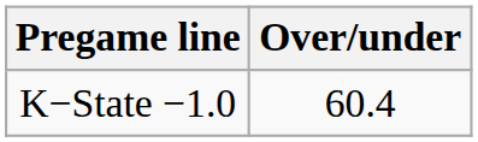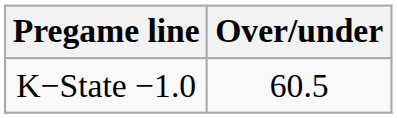K−State −1.0 | Over/under: 60.4 -> 60.5
